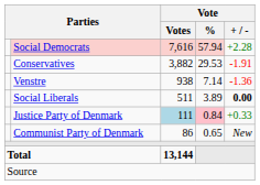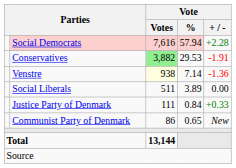Conservatives | Vote / Votes: no background -> lightgreen background
Venstre | Vote / Votes: no background -> lightyellow background
Social Liberals | Vote / + / -: bold -> normal
Justice Party of Denmark | Vote / Votes: lightblue background -> no background
Justice Party of Denmark | Vote / %: pink background -> no background
